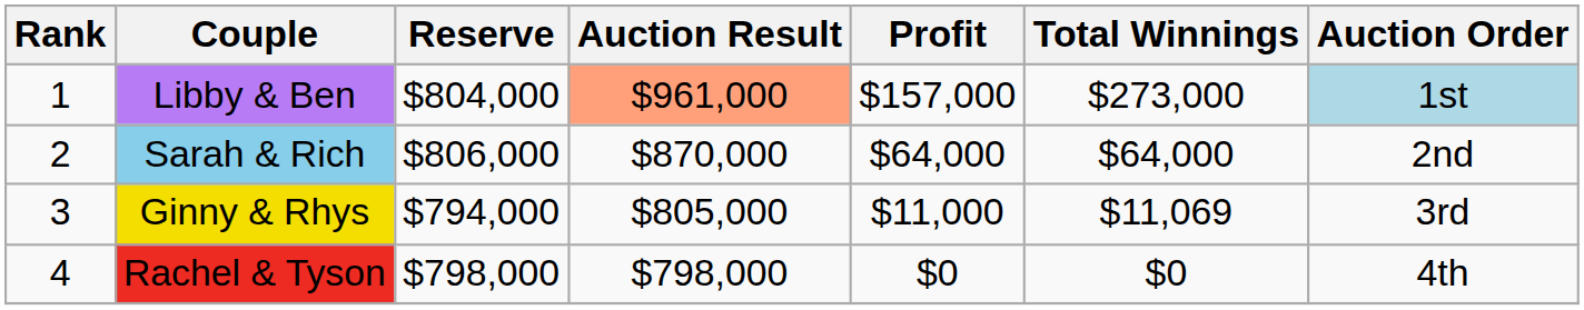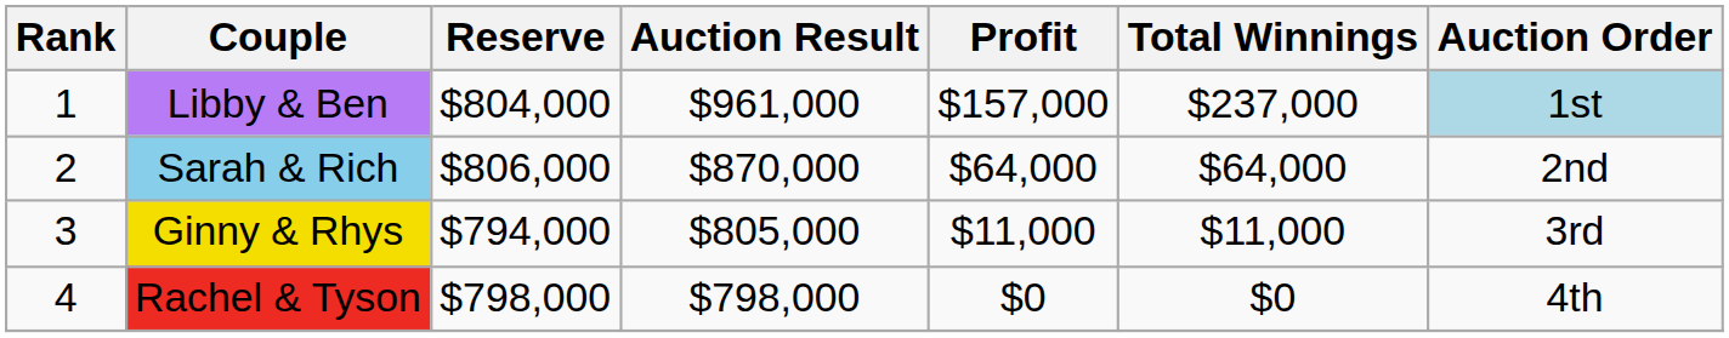Libby & Ben | Auction Result: lightsalmon background -> no background
Libby & Ben | Total Winnings: $273,000 -> $237,000
Ginny & Rhys | Total Winnings: $11,069 -> $11,000
